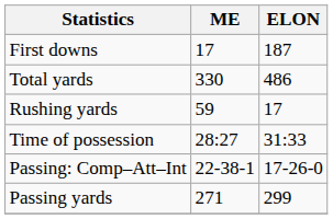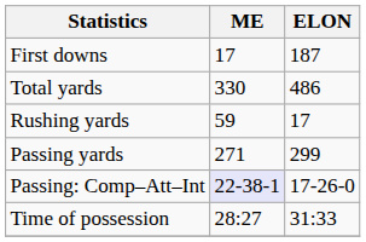rows swapped: Passing yards <-> Time of possession
Passing: Comp–Att–Int | ME: no background -> lavender background
